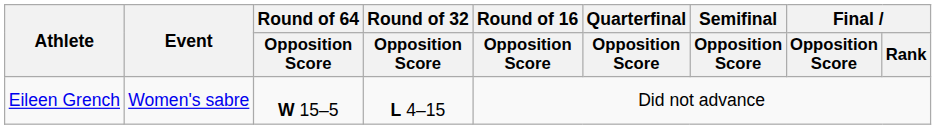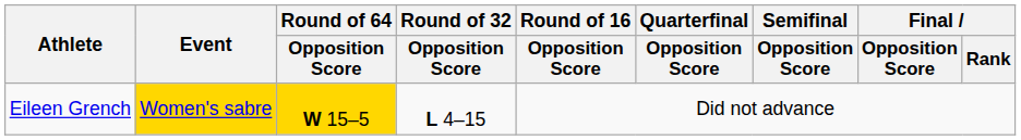Eileen Grench | Event: no background -> gold background
Eileen Grench | Round of 64 / Opposition Score: no background -> gold background
